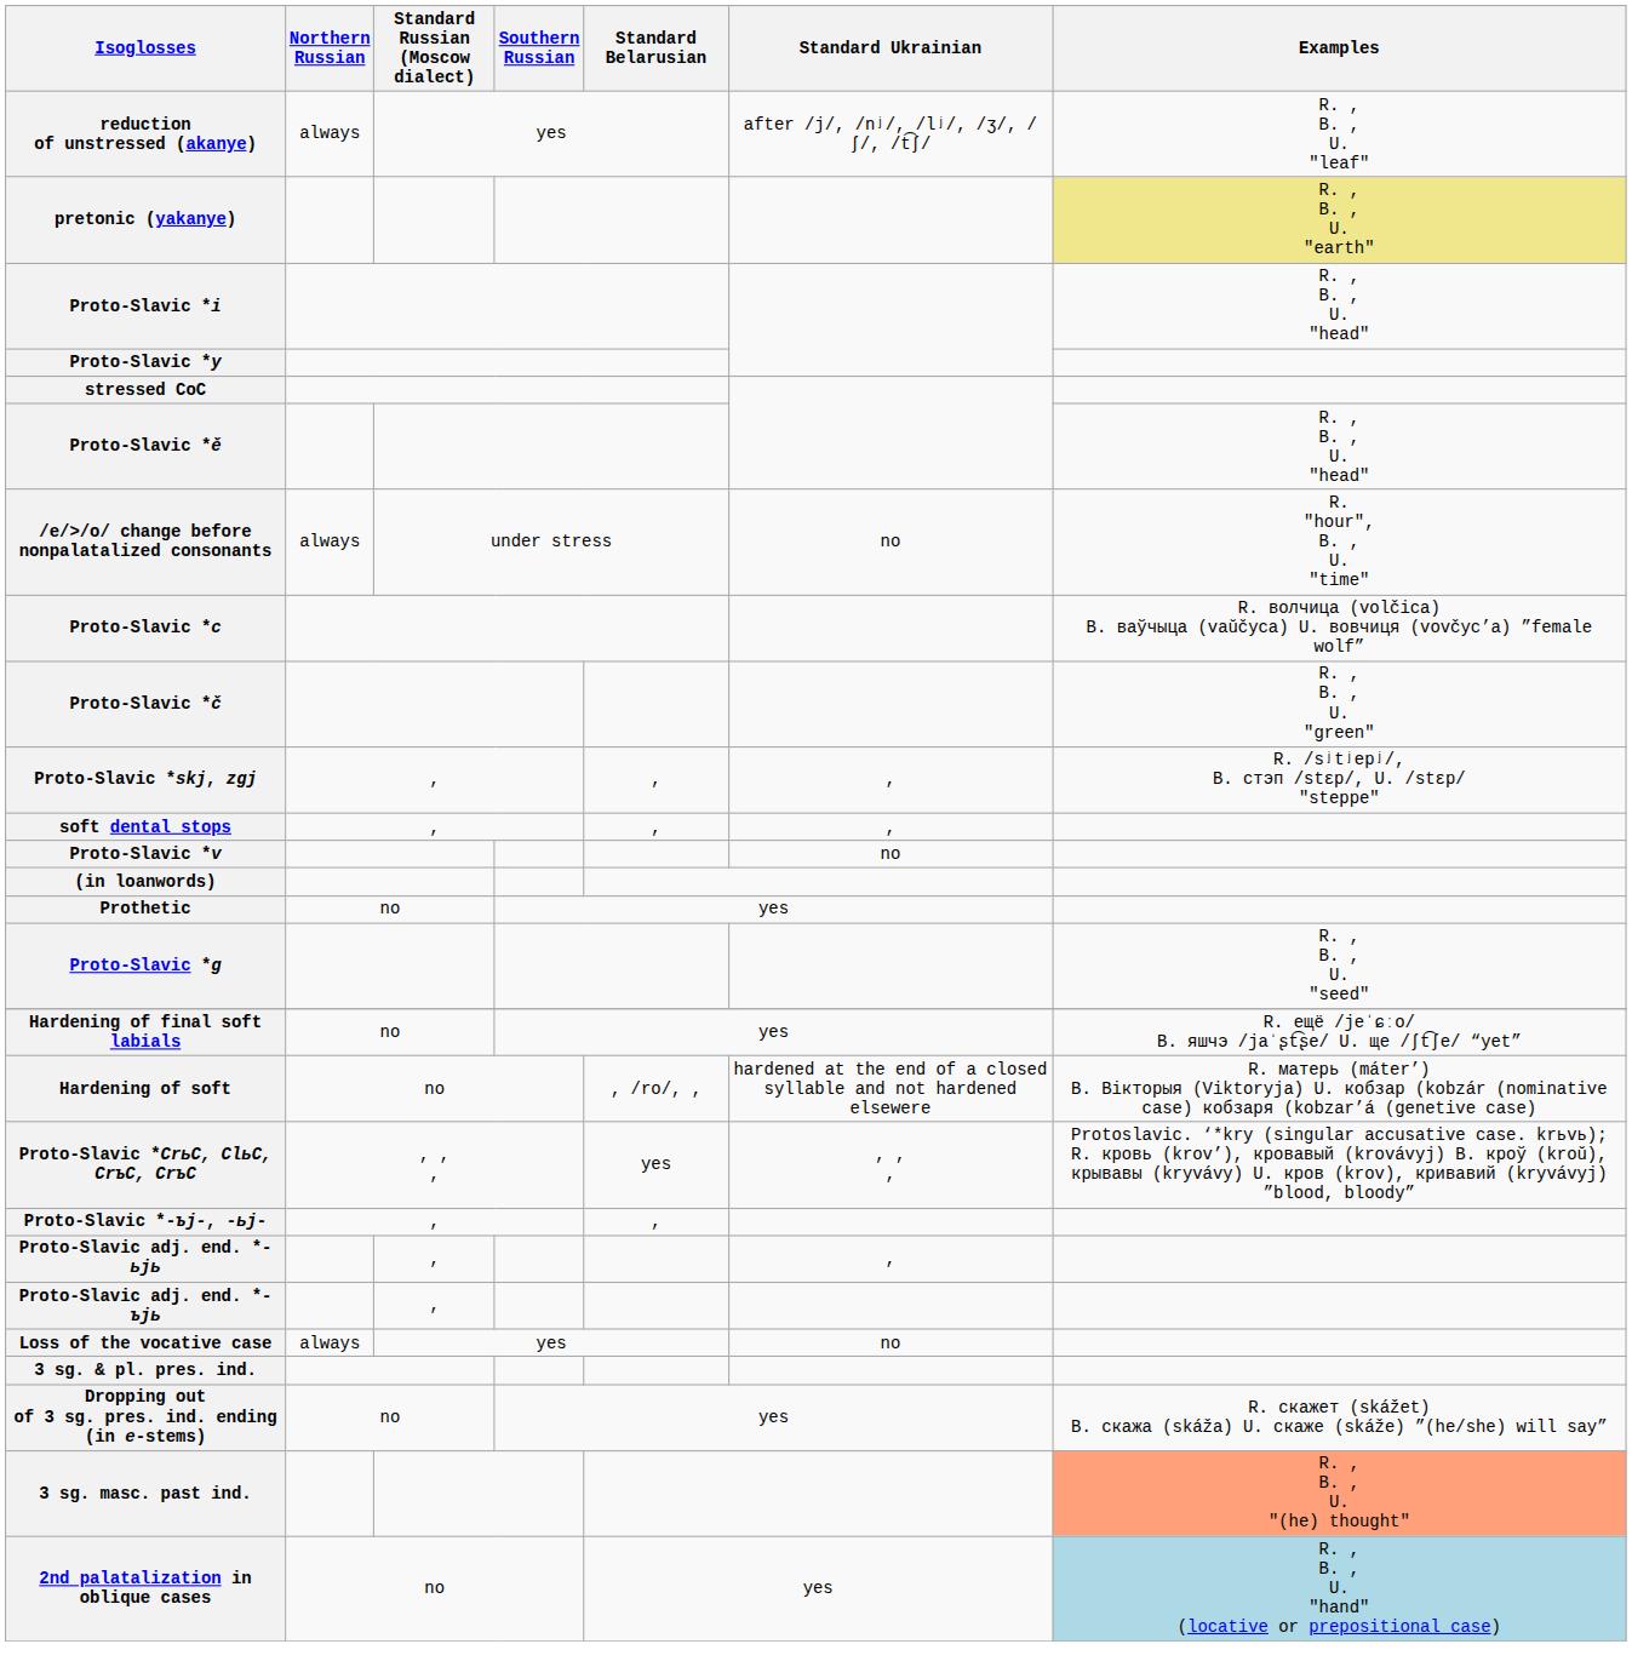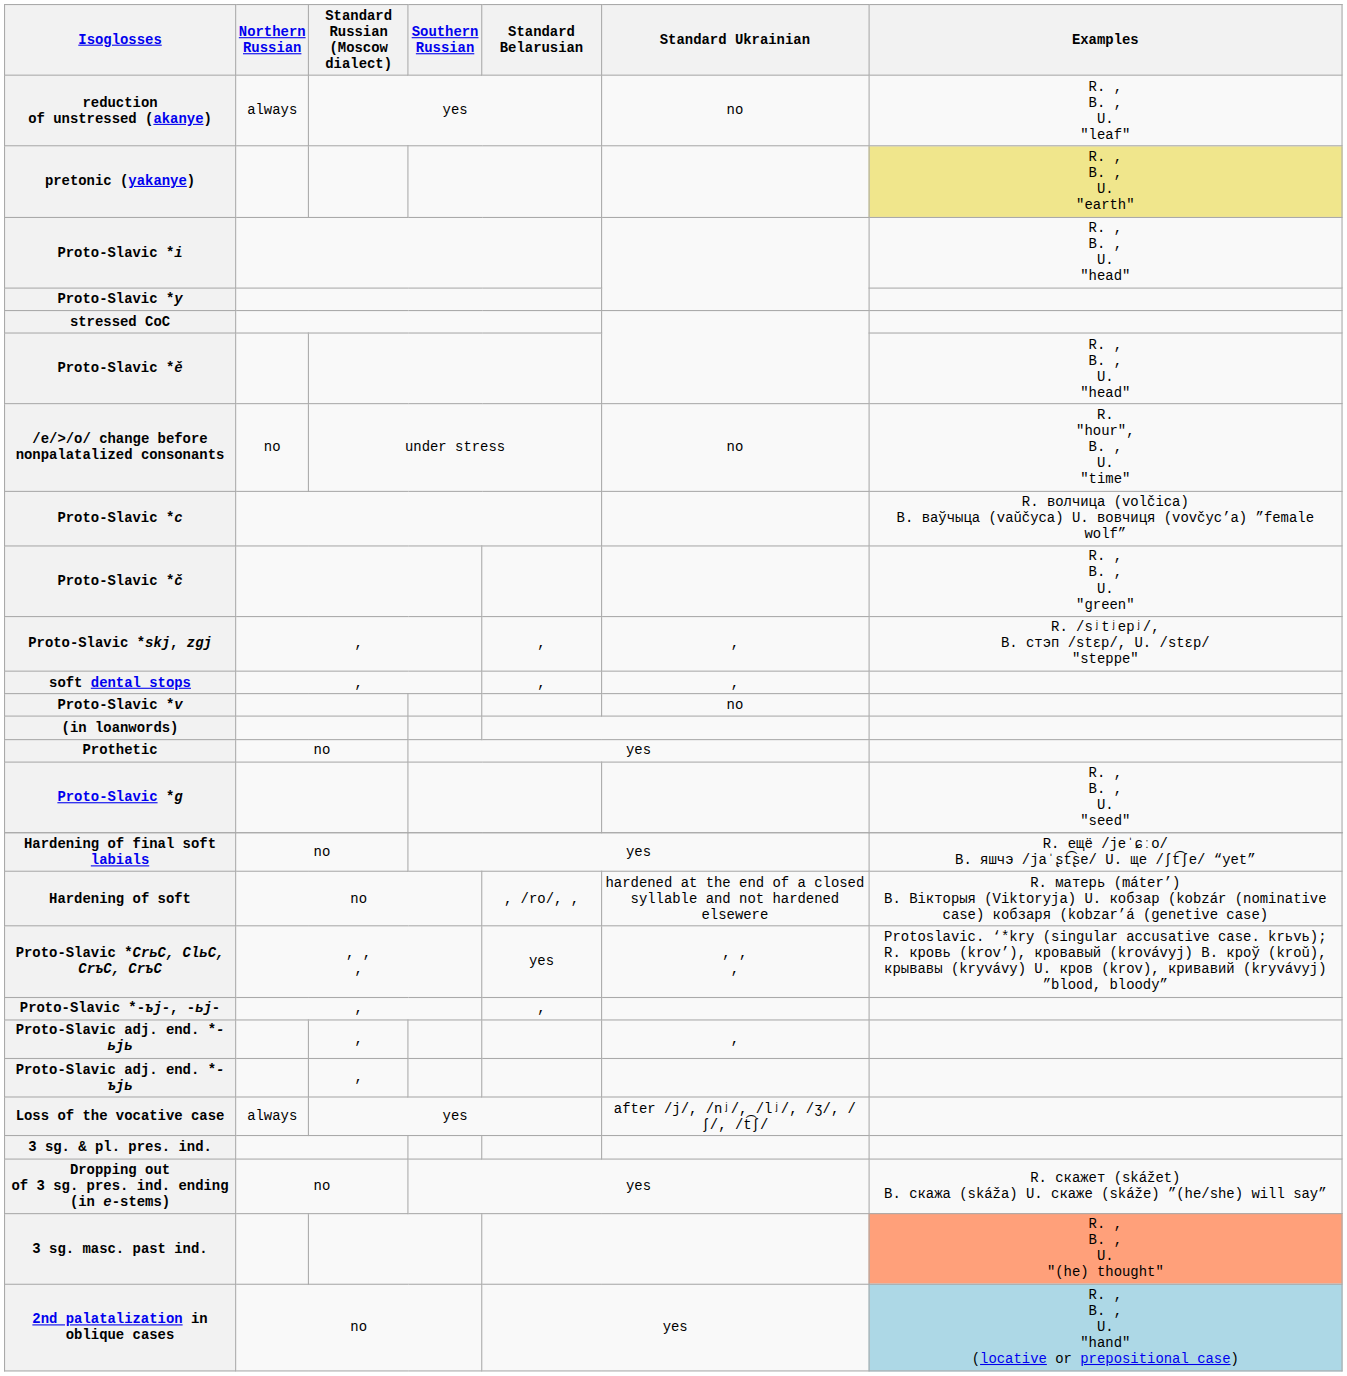reduction of unstressed (akanye) | Standard Ukrainian: after /j/, /nʲ/, /lʲ/, /ʒ/, /ʃ/, /t͡ʃ/ -> no
/e/>/o/ change before nonpalatalized consonants | Northern Russian: always -> no
Loss of the vocative case | Standard Ukrainian: no -> after /j/, /nʲ/, /lʲ/, /ʒ/, /ʃ/, /t͡ʃ/
